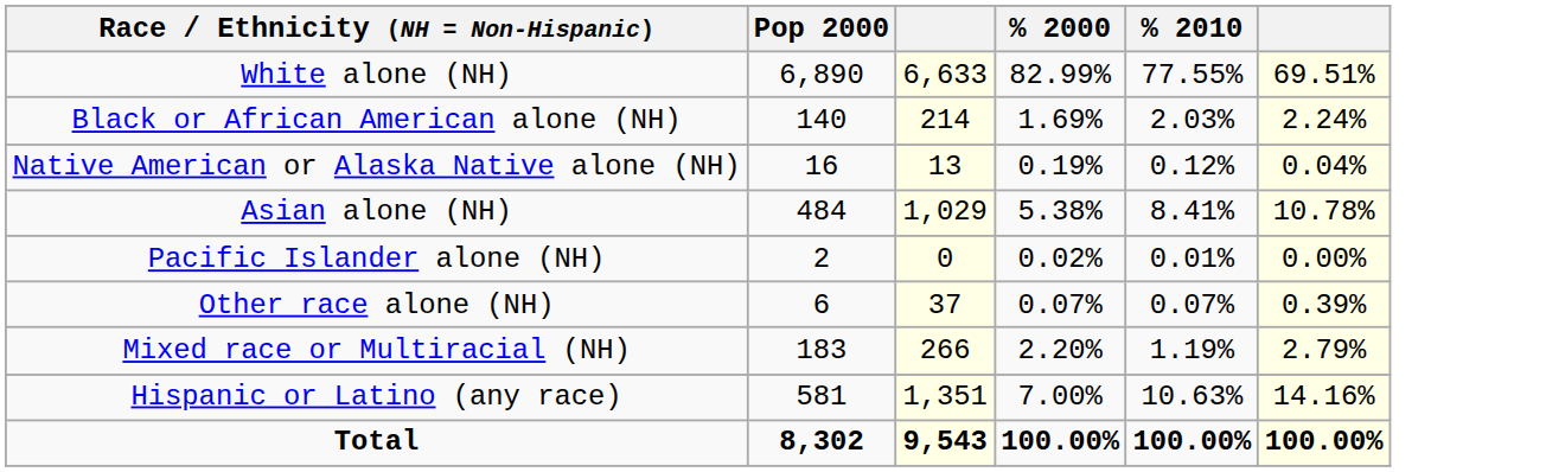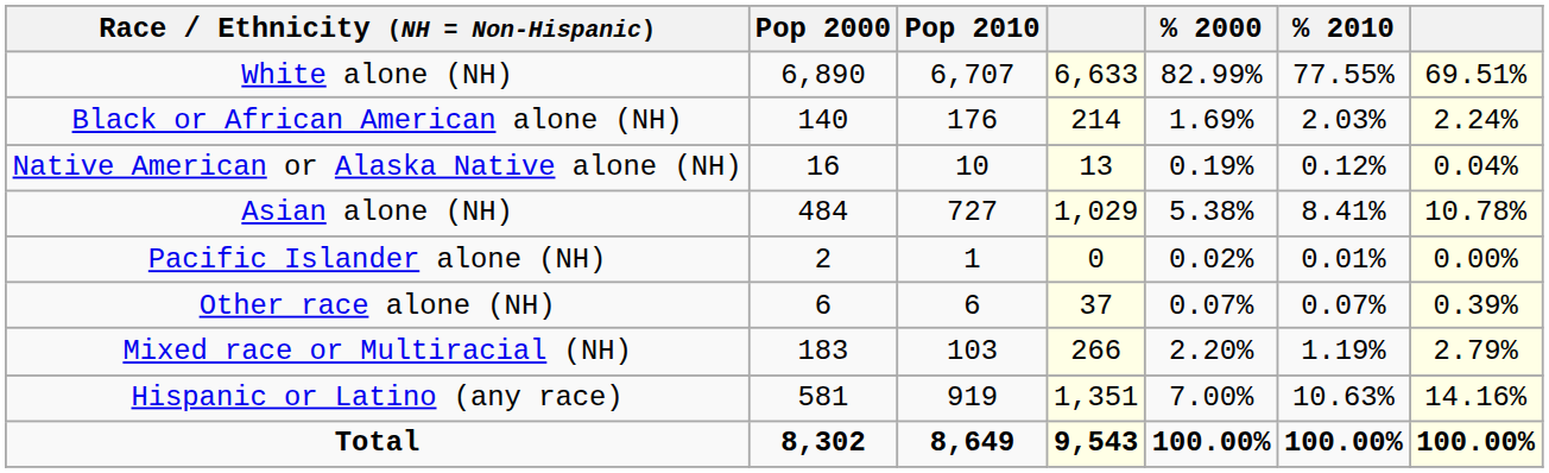+ column: Pop 2010 | 6,707 | 176 | 10 | 727 | 1 | 6 | 103 | 919 | 8,649
